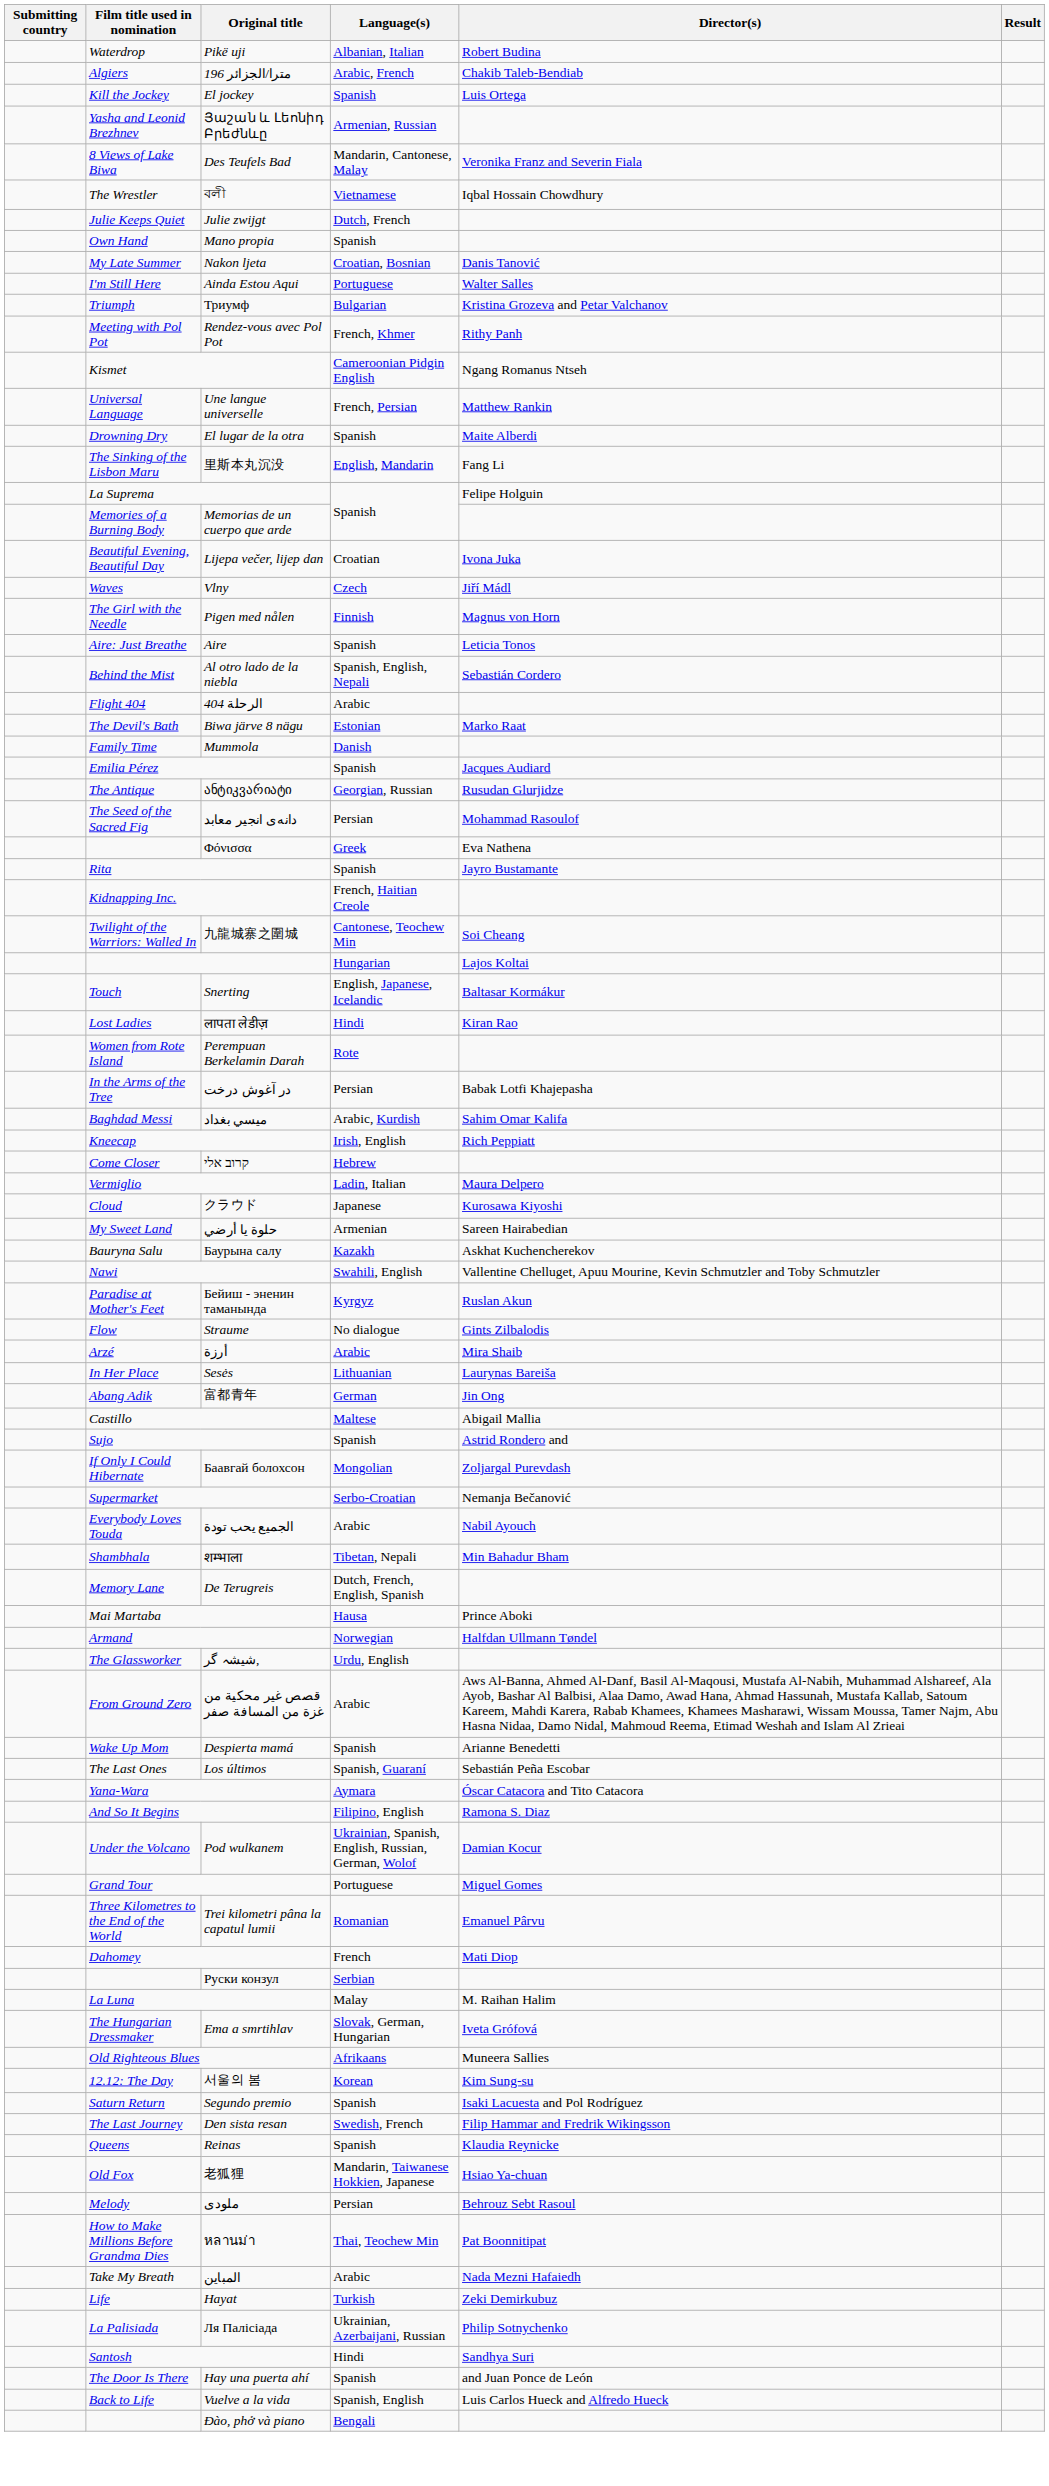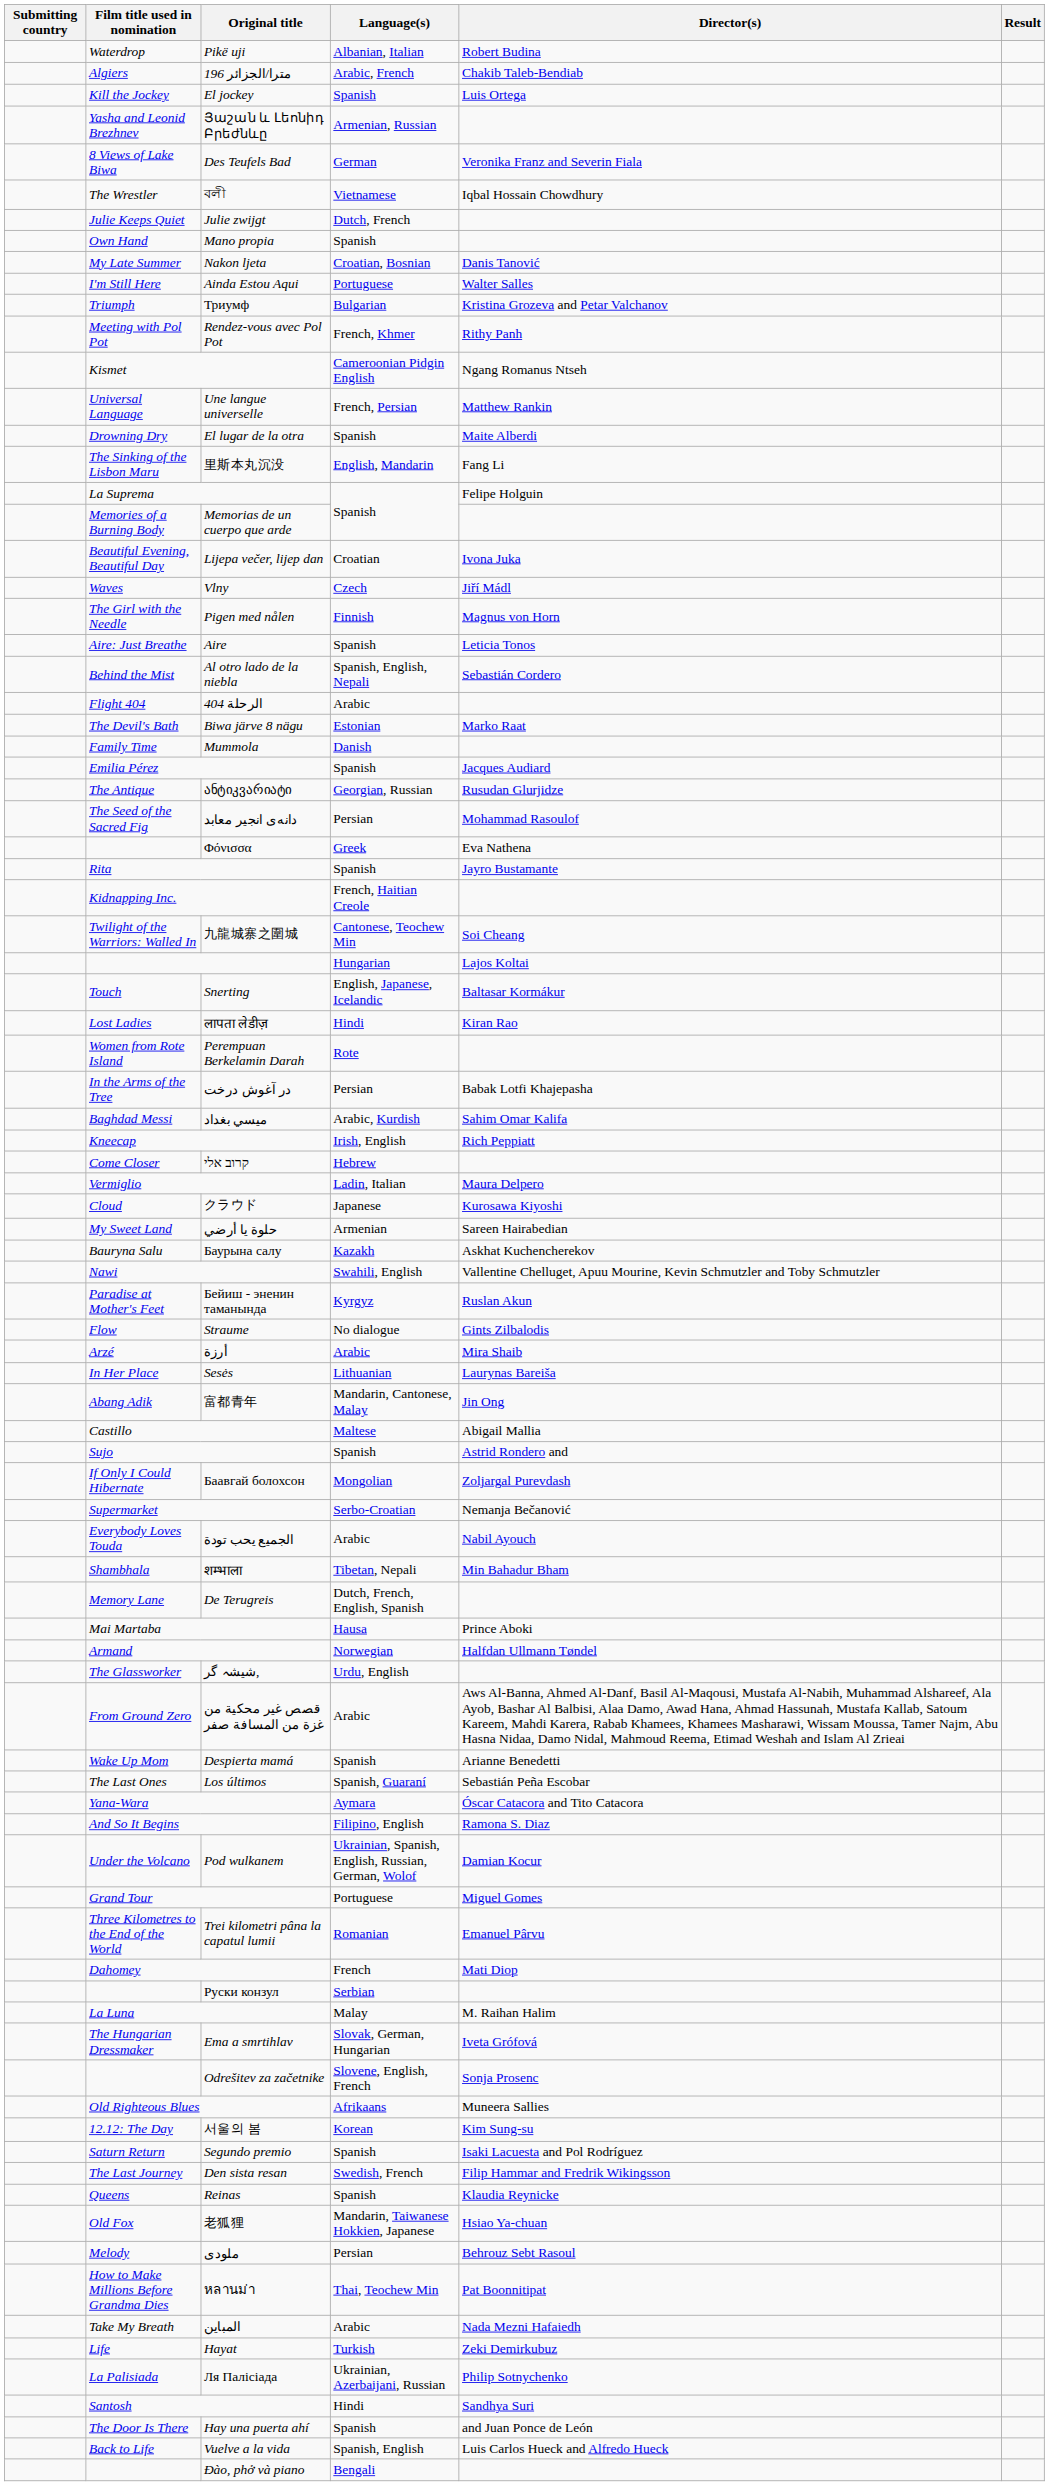Des Teufels Bad | Language(s): Mandarin, Cantonese, Malay -> German
富都青年 | Language(s): German -> Mandarin, Cantonese, Malay
+ row: Odrešitev za začetnike | Slovene, English, French | Sonja Prosenc
